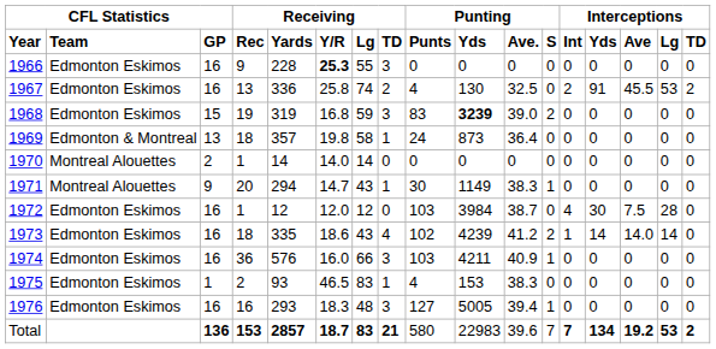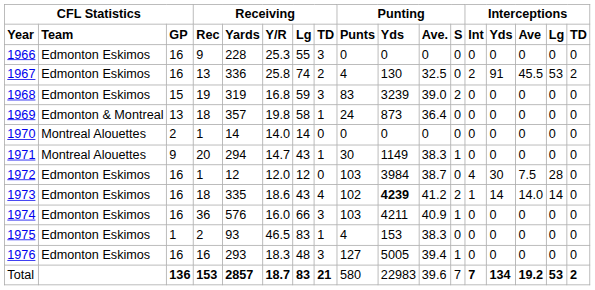1966 | column 6: bold -> normal
1968 | column 10: bold -> normal
1973 | column 10: normal -> bold
